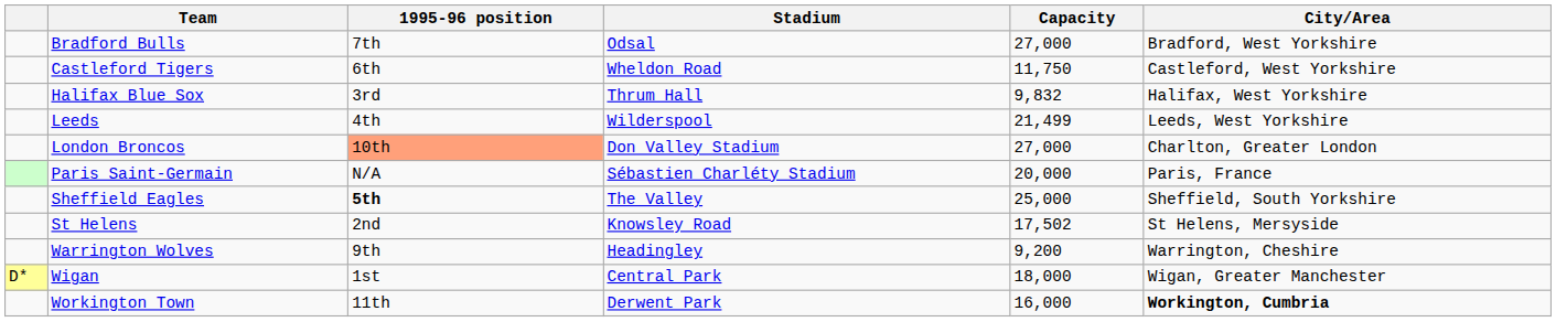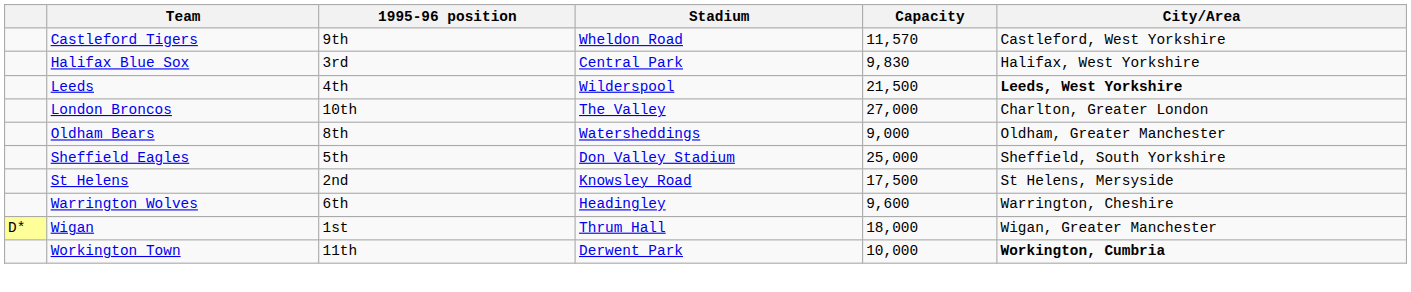- row: Bradford Bulls | 7th | Odsal | 27,000 | Bradford, West Yorkshire
Castleford Tigers | 1995-96 position: 6th -> 9th
Castleford Tigers | Capacity: 11,750 -> 11,570
Halifax Blue Sox | Stadium: Thrum Hall -> Central Park
Halifax Blue Sox | Capacity: 9,832 -> 9,830
Leeds | Capacity: 21,499 -> 21,500
Leeds | City/Area: normal -> bold
London Broncos | 1995-96 position: lightsalmon background -> no background
London Broncos | Stadium: Don Valley Stadium -> The Valley
+ row: Oldham Bears | 8th | Watersheddings | 9,000 | Oldham, Greater Manchester
- row: Paris Saint-Germain | N/A | Sébastien Charléty Stadium | 20,000 | Paris, France
Sheffield Eagles | 1995-96 position: bold -> normal
Sheffield Eagles | Stadium: The Valley -> Don Valley Stadium
St Helens | Capacity: 17,502 -> 17,500
Warrington Wolves | 1995-96 position: 9th -> 6th
Warrington Wolves | Capacity: 9,200 -> 9,600
Wigan | Stadium: Central Park -> Thrum Hall
Workington Town | Capacity: 16,000 -> 10,000
